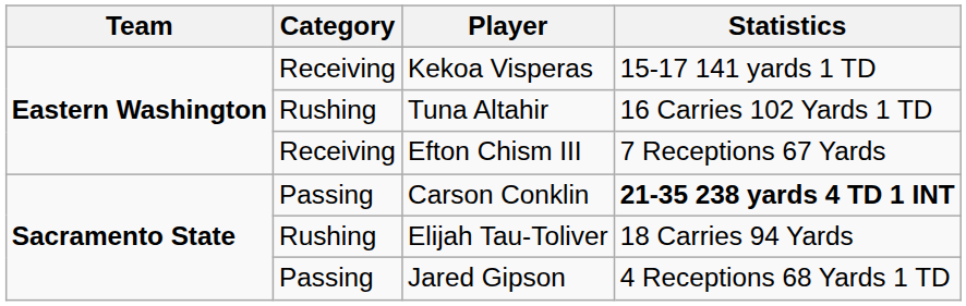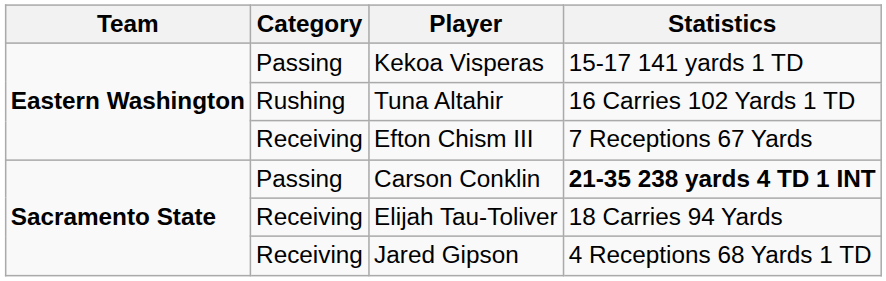Kekoa Visperas | Category: Receiving -> Passing
Elijah Tau-Toliver | Category: Rushing -> Receiving
Jared Gipson | Category: Passing -> Receiving
